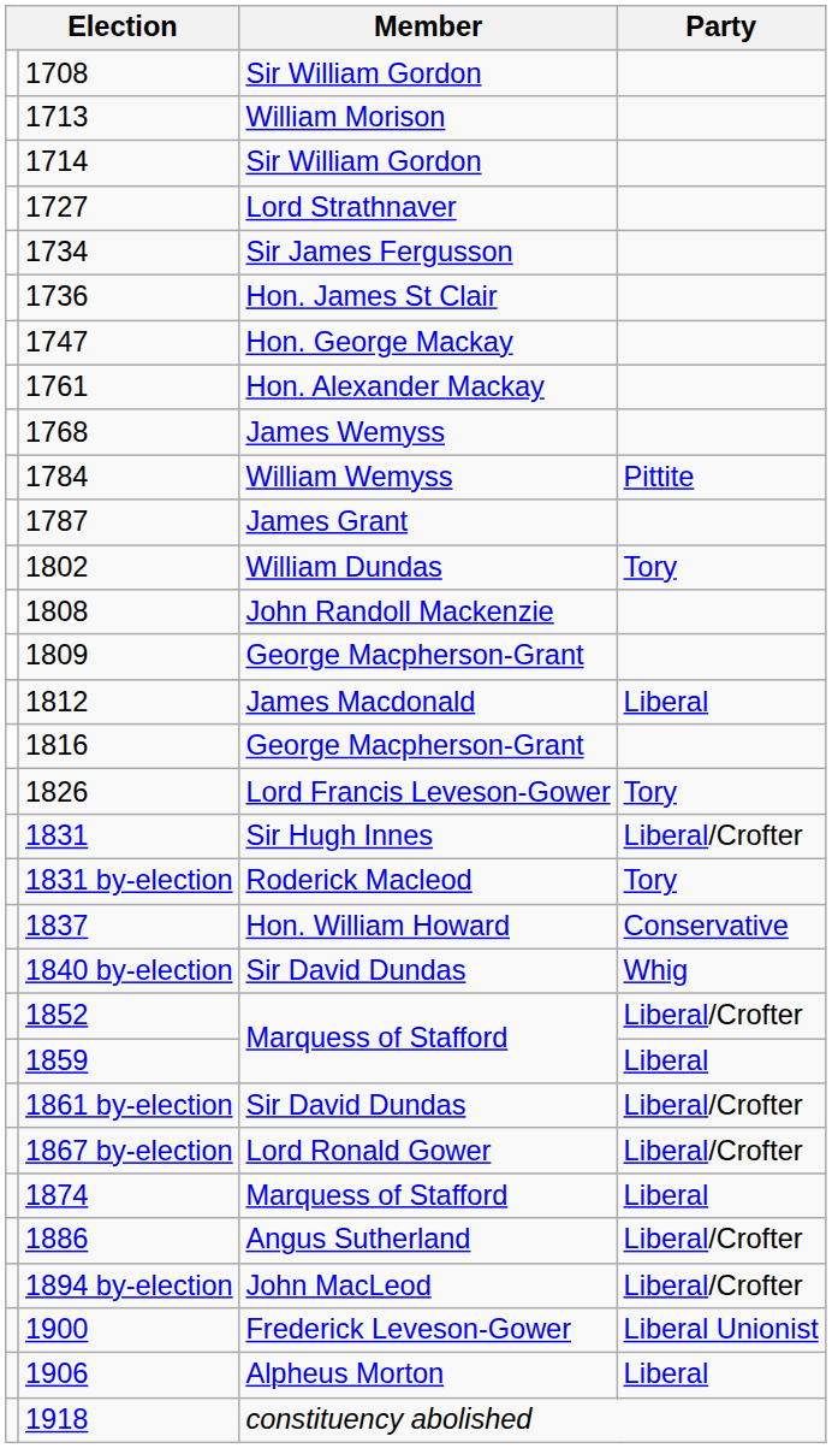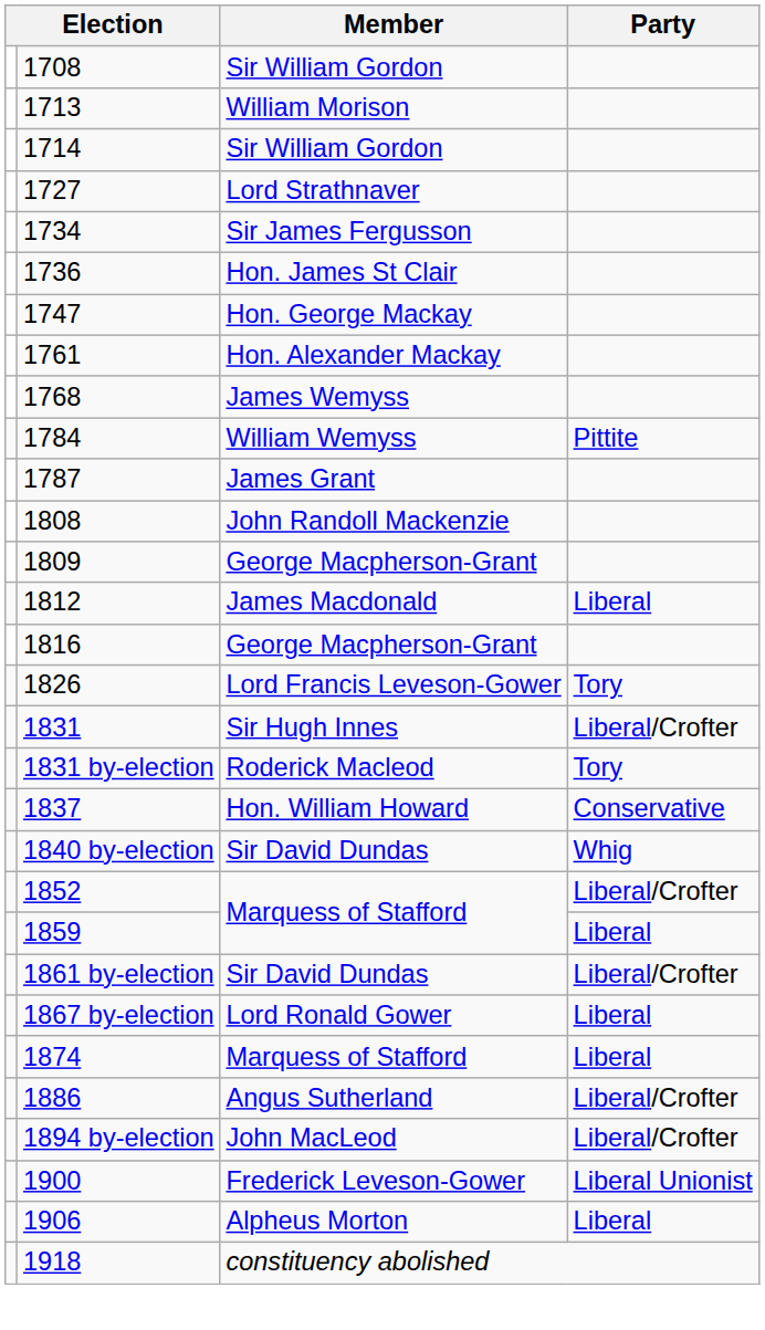- row: 1802 | William Dundas | Tory
1867 by-election | Party: Liberal/Crofter -> Liberal
